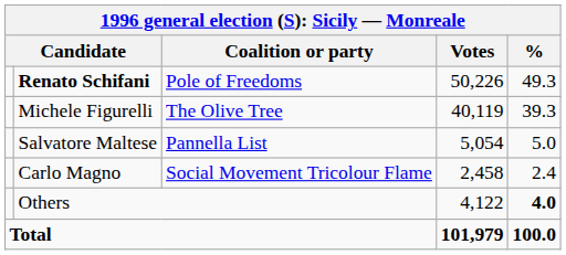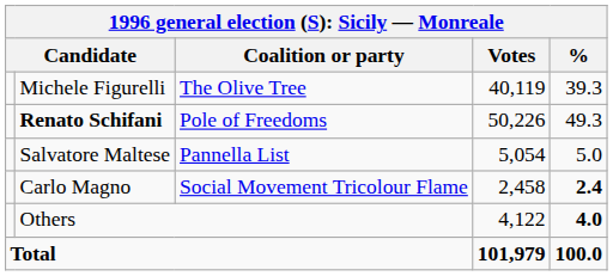rows swapped: Renato Schifani <-> Michele Figurelli
Carlo Magno | %: normal -> bold
